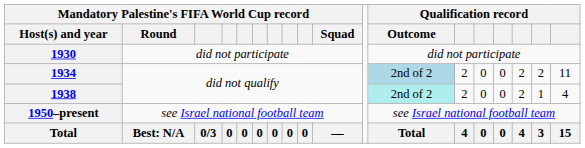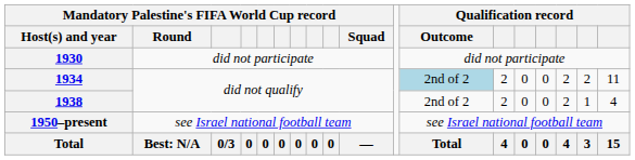1938 | Qualification record / Outcome: paleturquoise background -> no background
